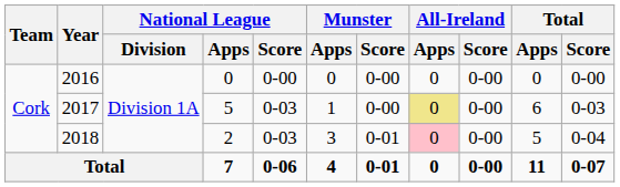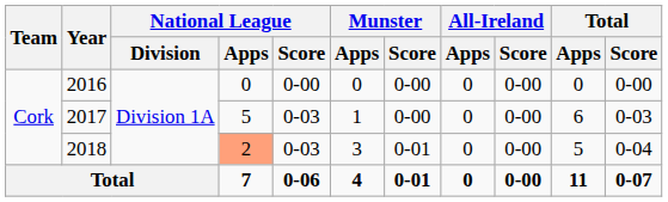2017 | All-Ireland / Apps: khaki background -> no background
2018 | National League / Apps: no background -> lightsalmon background
2018 | All-Ireland / Apps: pink background -> no background
